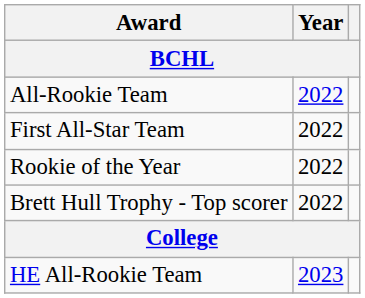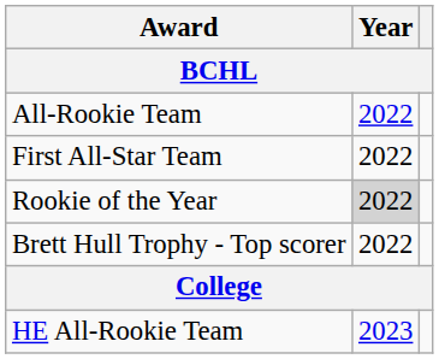Rookie of the Year | Year: no background -> lightgrey background
